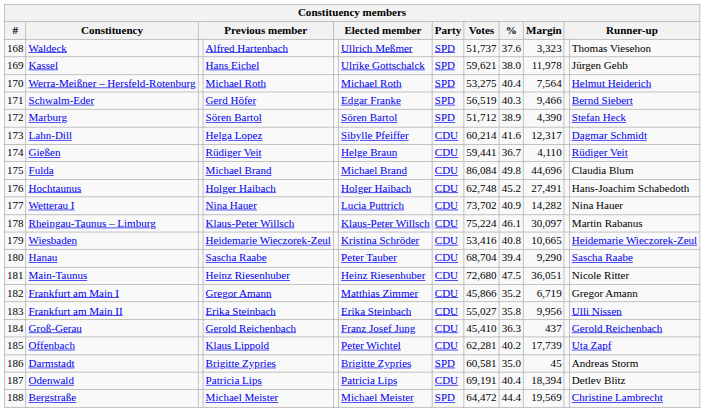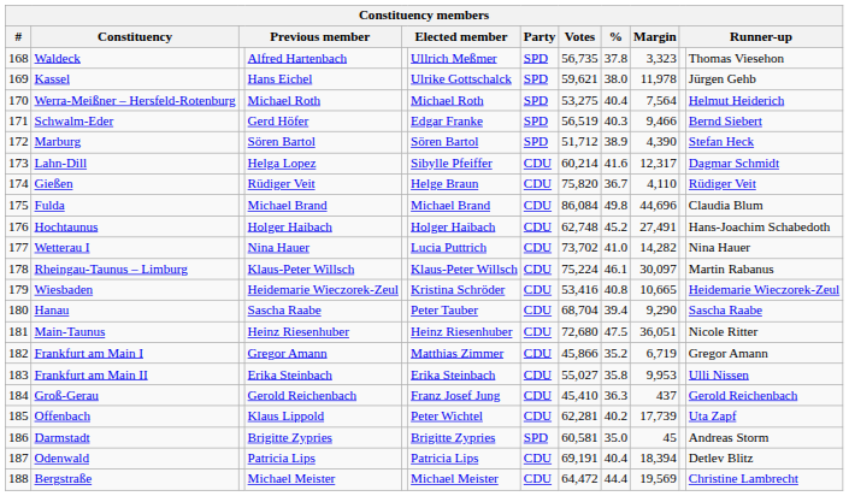Waldeck | Votes: 51,737 -> 56,735
Waldeck | %: 37.6 -> 37.8
Gießen | Votes: 59,441 -> 75,820
Wetterau I | %: 40.9 -> 41.0
Frankfurt am Main II | Margin: 9,956 -> 9,953
Bergstraße | Party: SPD -> CDU
